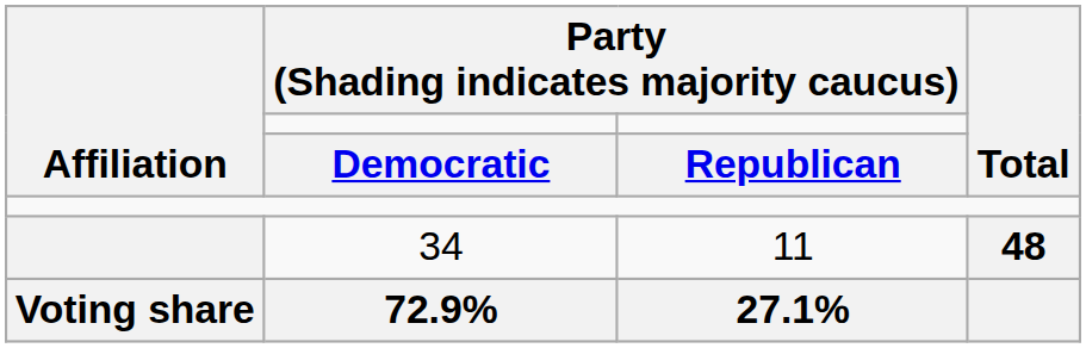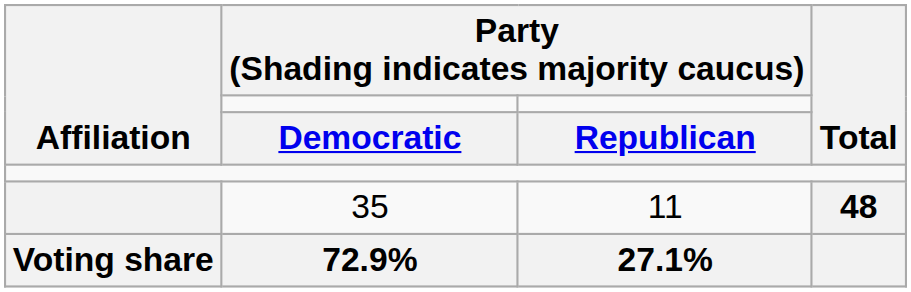48 | column 2: 34 -> 35
